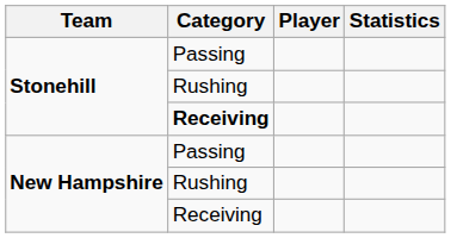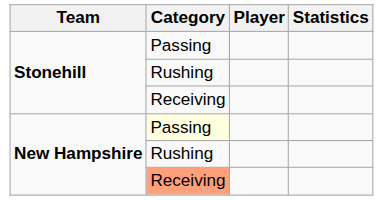Stonehill / Receiving | Category: bold -> normal
New Hampshire / Passing | Category: no background -> lightyellow background
New Hampshire / Receiving | Category: no background -> lightsalmon background
